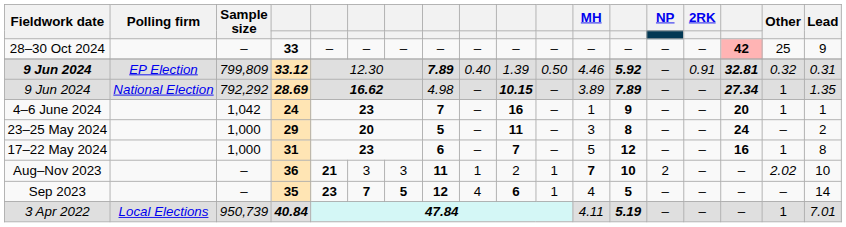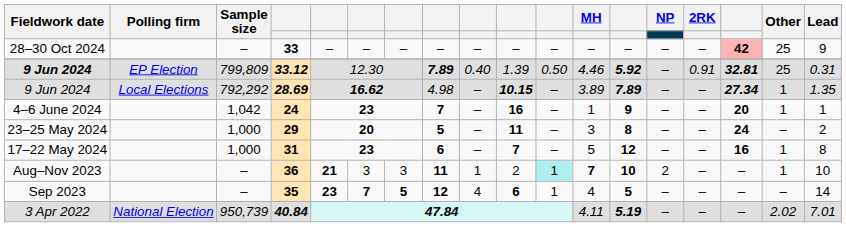33.12 | Other: 0.32 -> 25
28.69 | Polling firm: National Election -> Local Elections
36 | column 11: no background -> paleturquoise background
36 | Other: 2.02 -> 1
40.84 | Polling firm: Local Elections -> National Election
40.84 | Other: 1 -> 2.02
